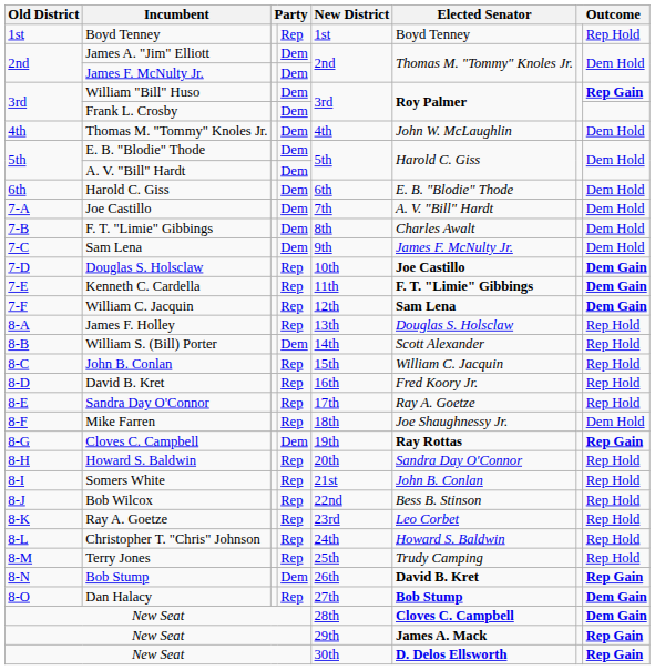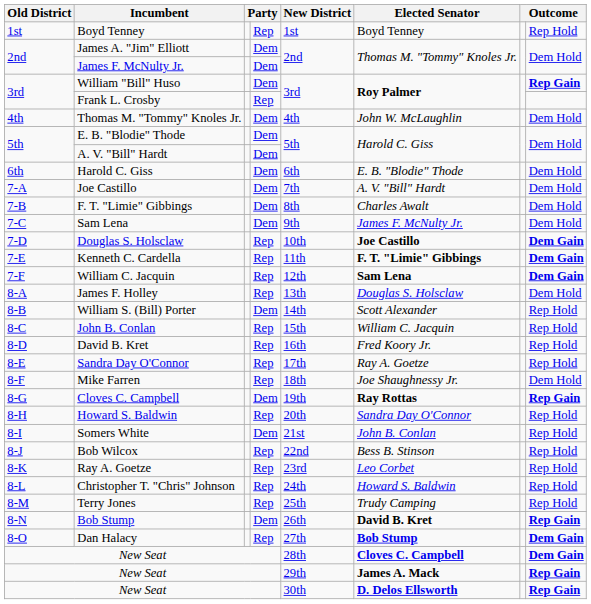Frank L. Crosby | column 4: Dem -> Rep
James F. Holley | column 8: Rep Hold -> Dem Hold
Somers White | column 4: Rep -> Dem
